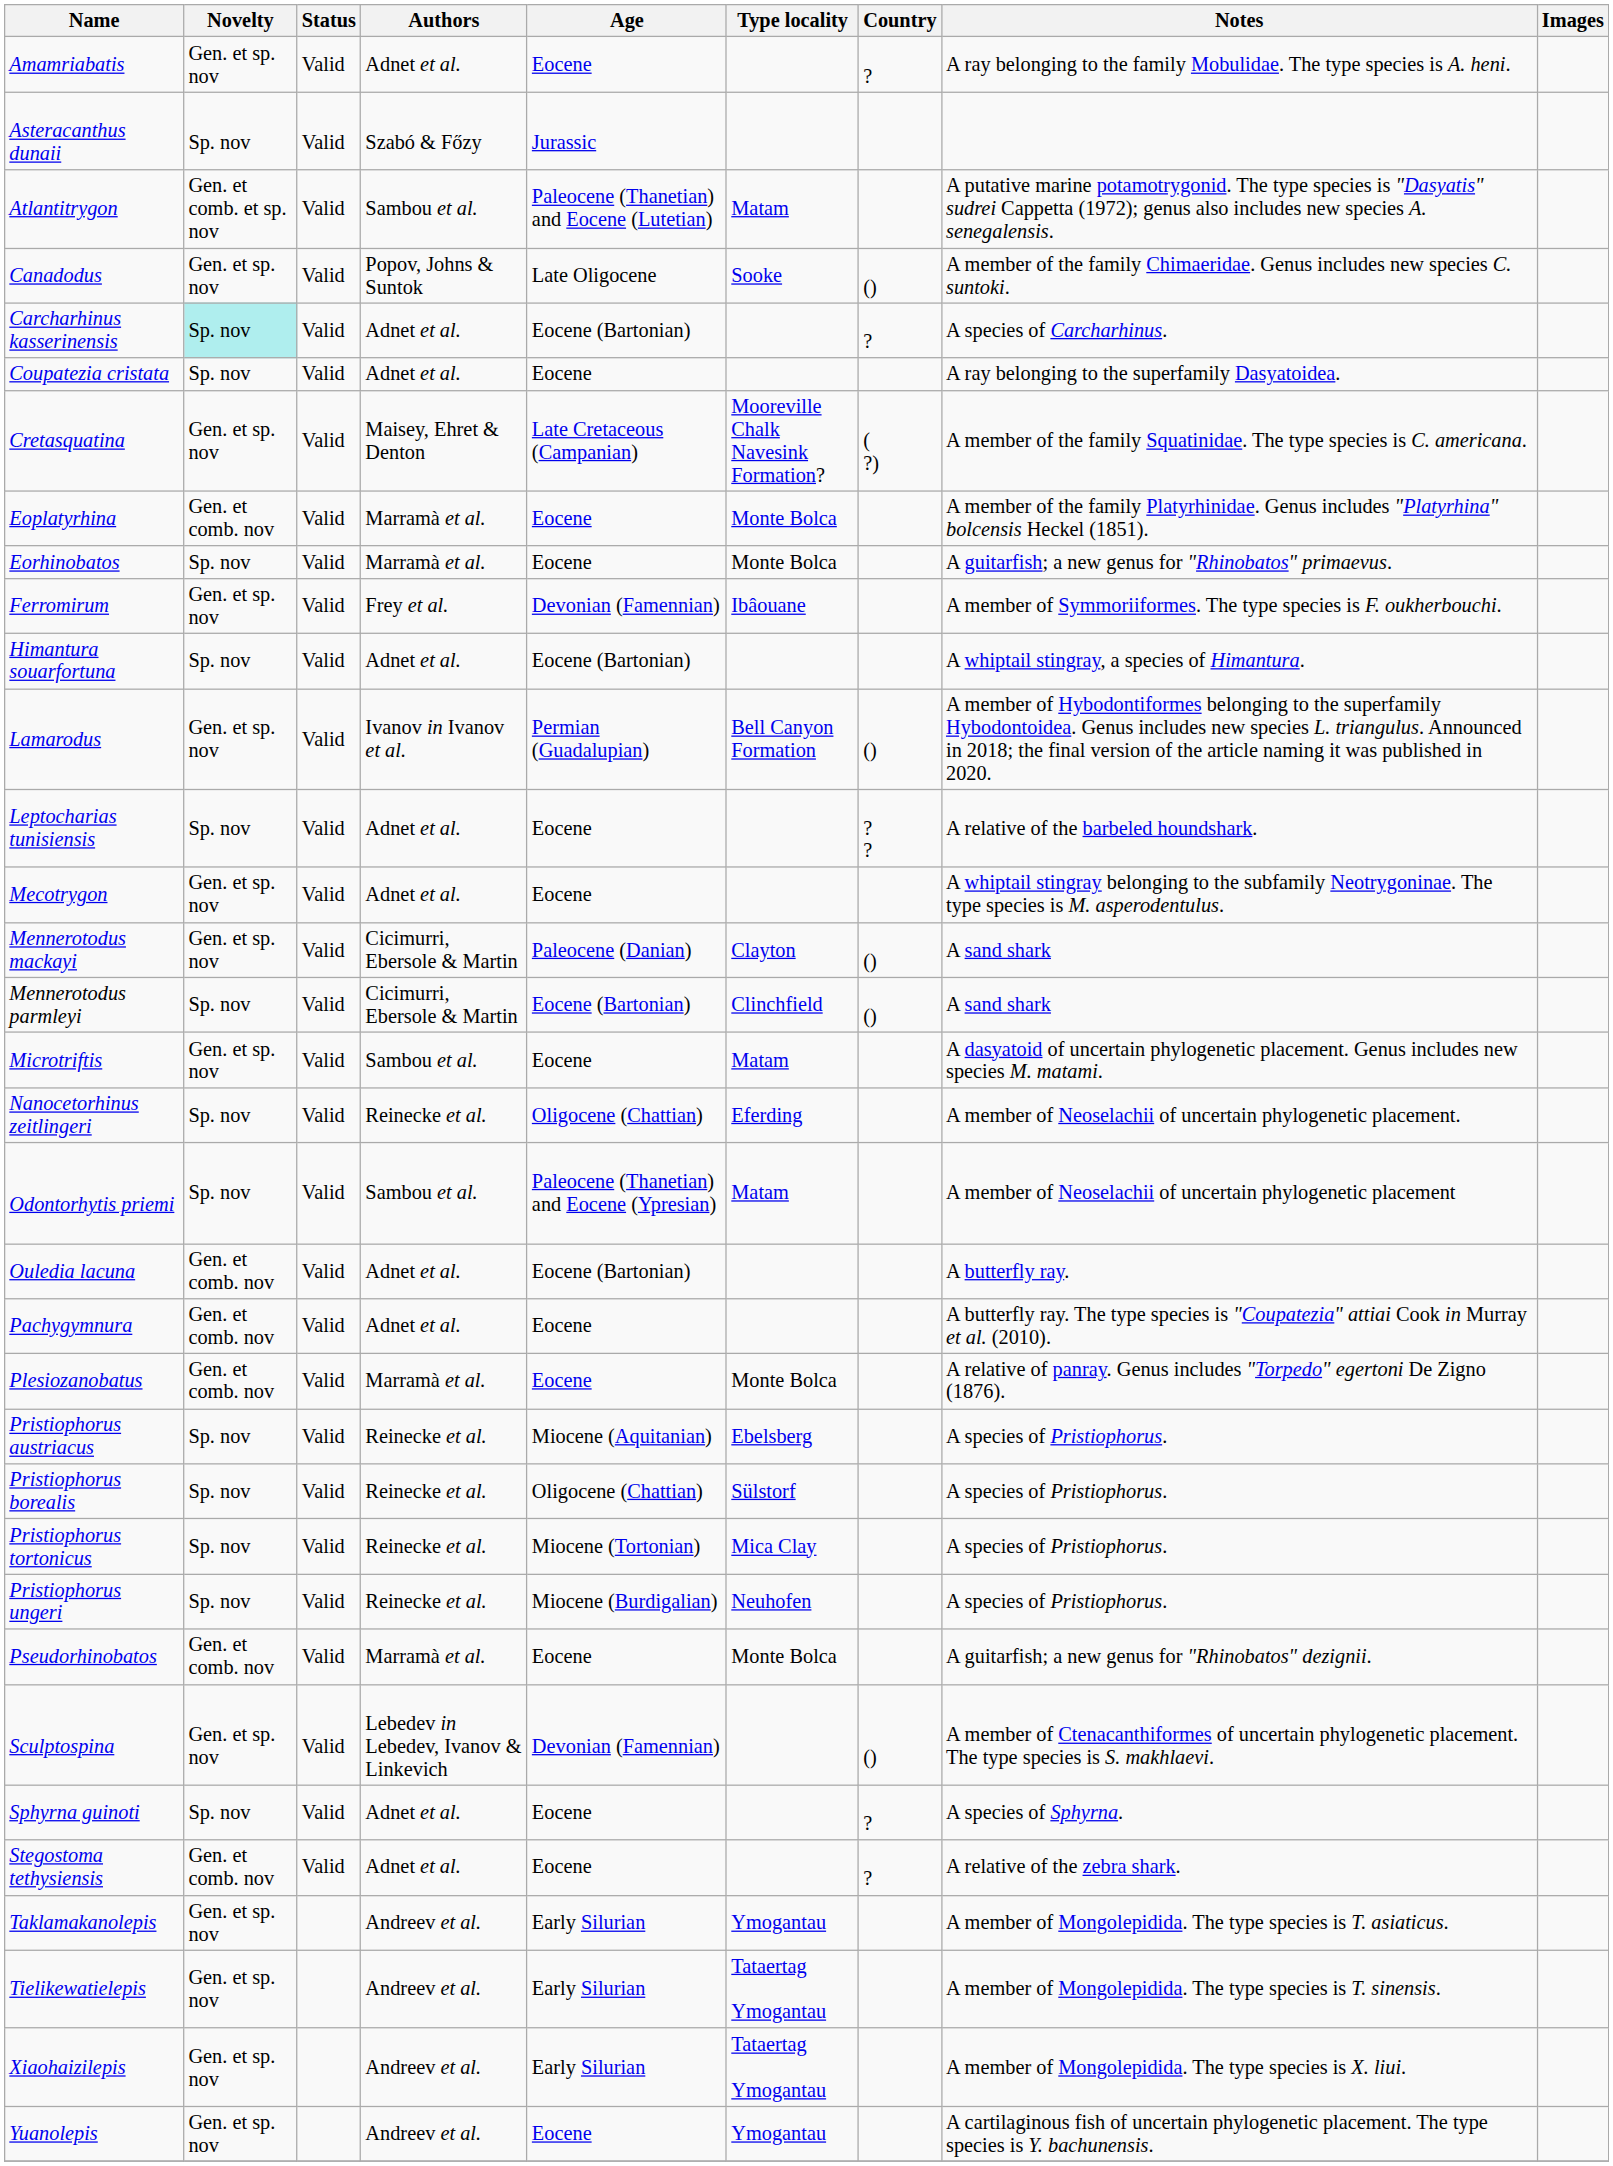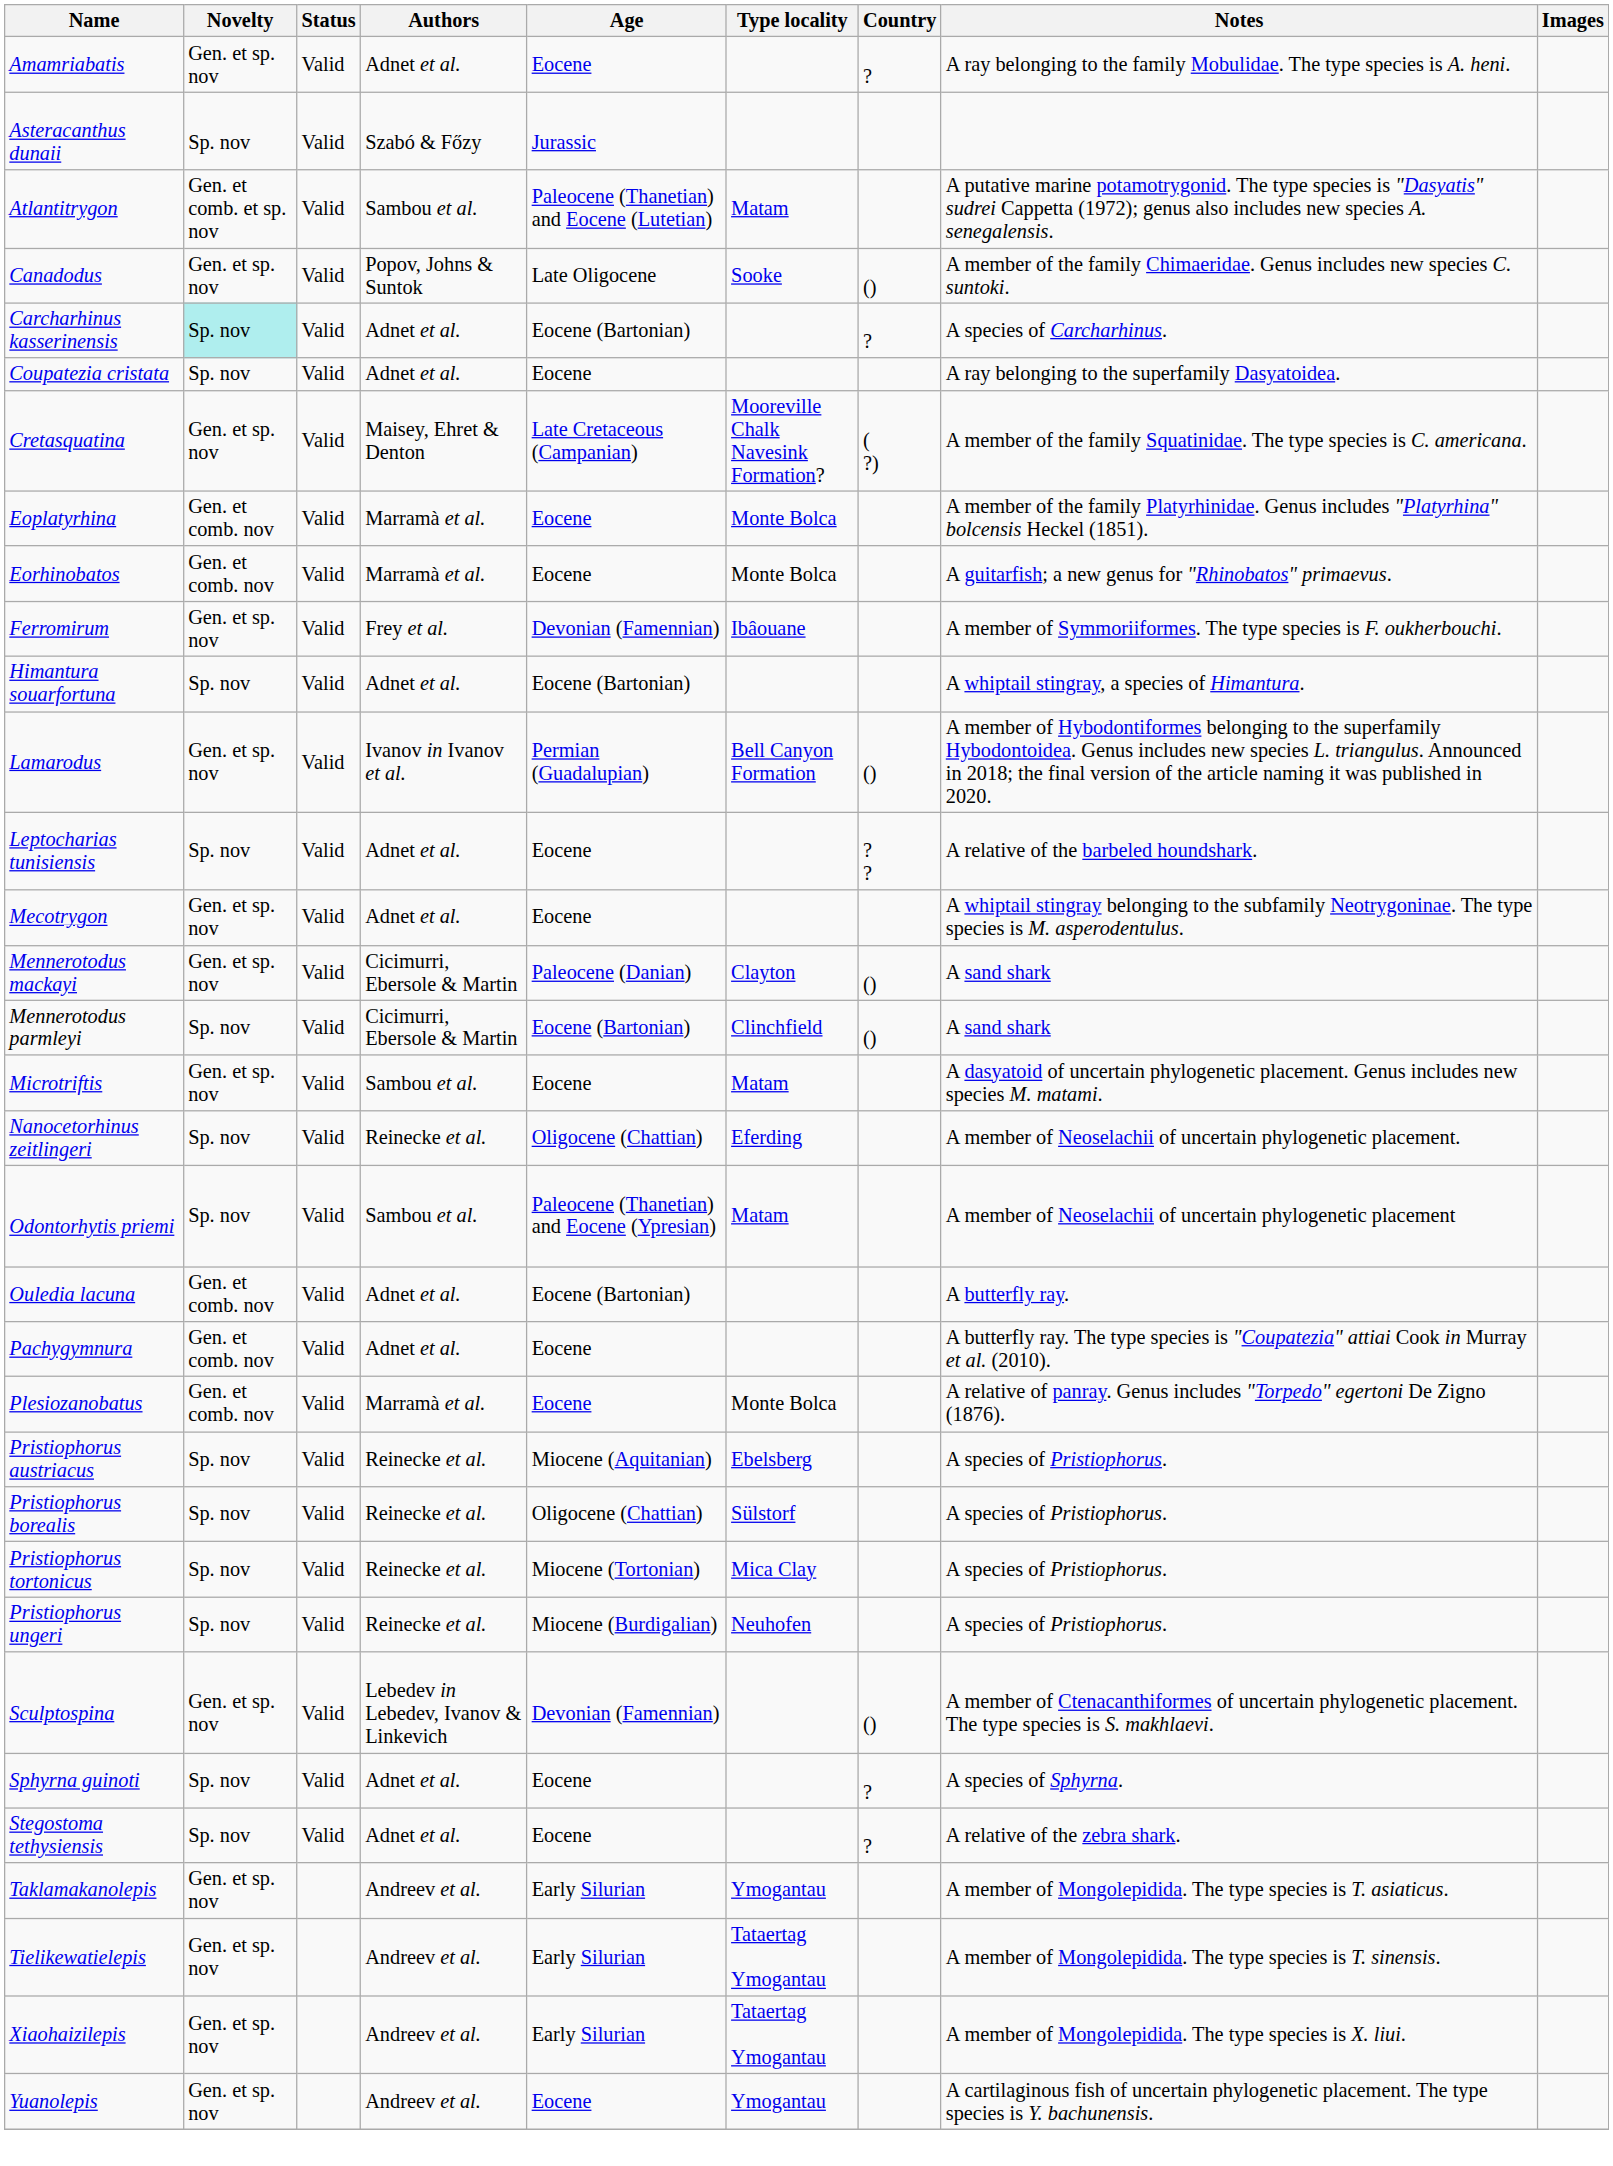Eorhinobatos | Novelty: Sp. nov -> Gen. et comb. nov
- row: Pseudorhinobatos | Gen. et comb. nov | Valid | Marramà et al. | Eocene | Monte Bolca | A guitarfish; a new genus for "Rhinobatos" dezignii.
Stegostoma tethysiensis | Novelty: Gen. et comb. nov -> Sp. nov
